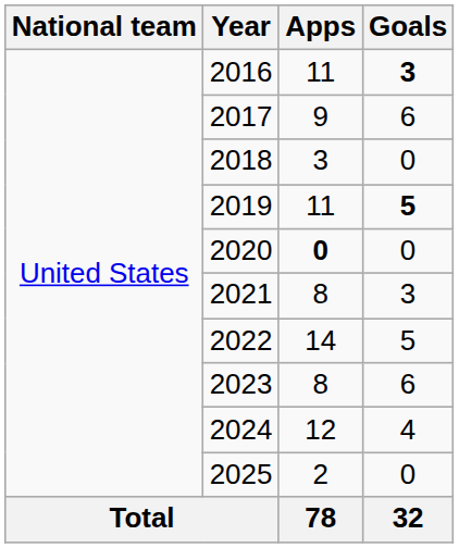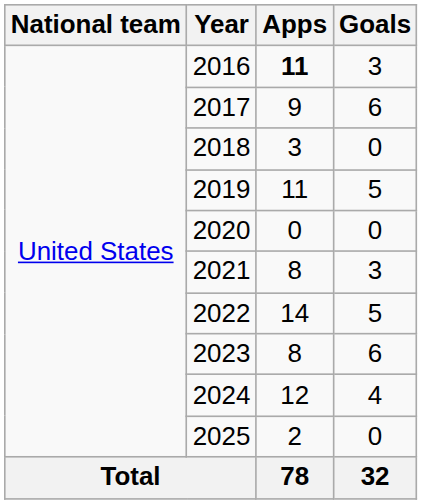2016 | Apps: normal -> bold
2016 | Goals: bold -> normal
2019 | Goals: bold -> normal
2020 | Apps: bold -> normal
